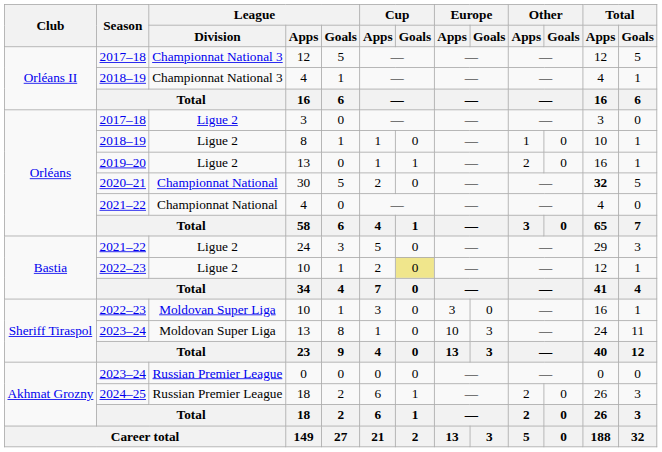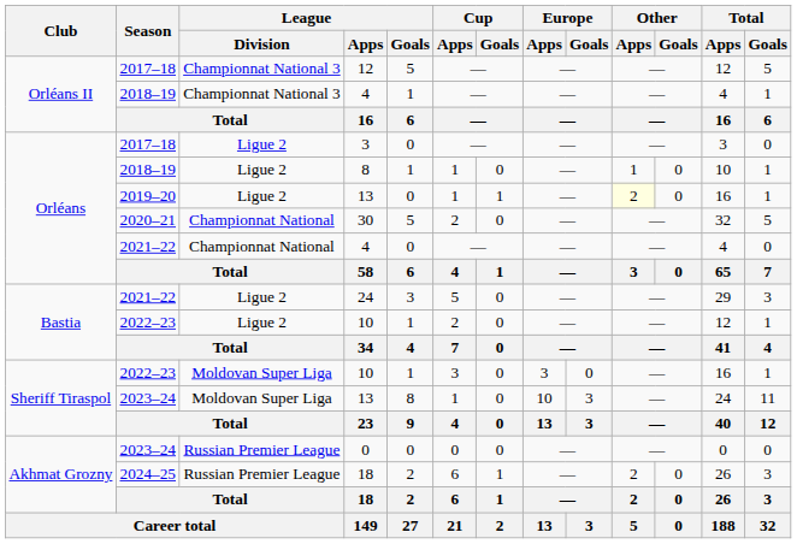Orléans / 13 | Other / Apps: no background -> lightyellow background
30 | Total / Apps: bold -> normal
Bastia / 10 | Cup / Goals: khaki background -> no background
